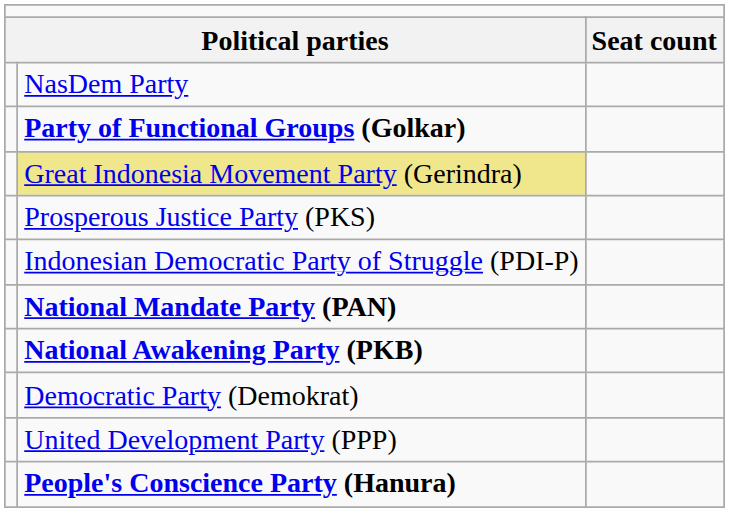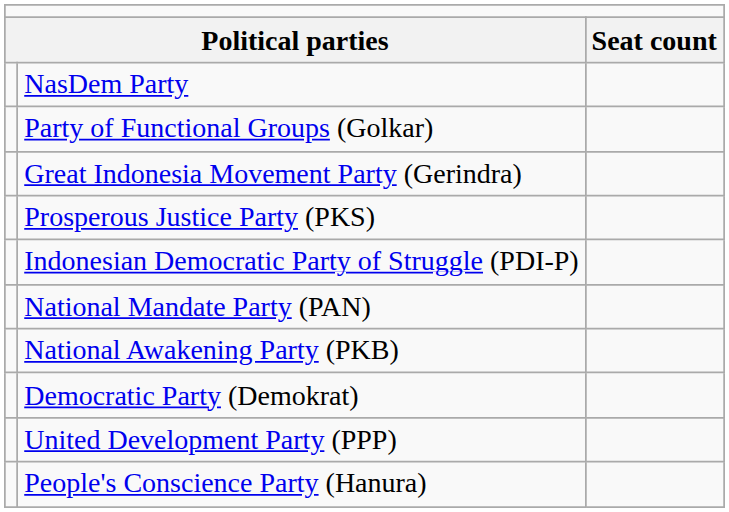Party of Functional Groups (Golkar) | column 2: bold -> normal
Great Indonesia Movement Party (Gerindra) | column 2: khaki background -> no background
National Mandate Party (PAN) | column 2: bold -> normal
National Awakening Party (PKB) | column 2: bold -> normal
People's Conscience Party (Hanura) | column 2: bold -> normal
